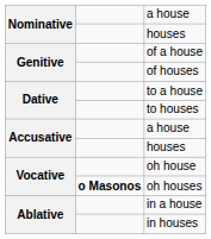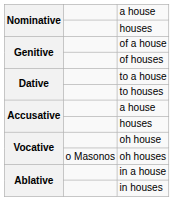oh houses | column 2: bold -> normal
